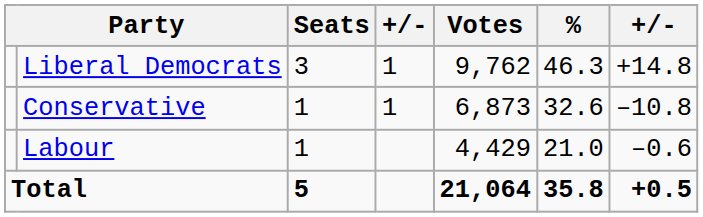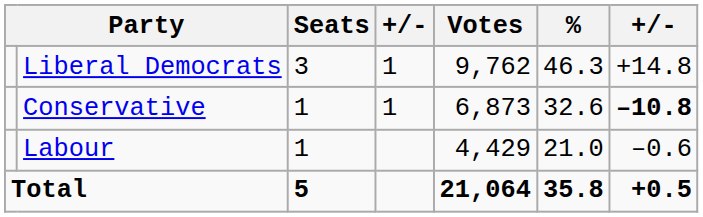Conservative | column 7: normal -> bold
